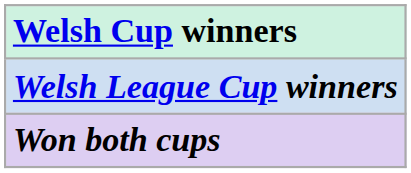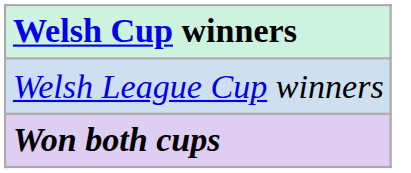row 2 | column 1: bold -> normal
